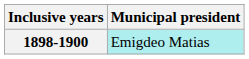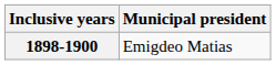1898-1900 | Municipal president: paleturquoise background -> no background
